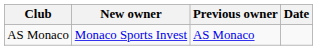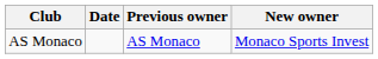columns swapped: New owner <-> Date
